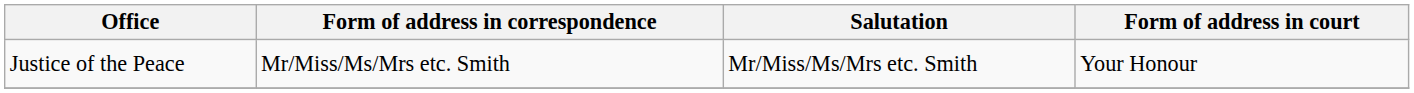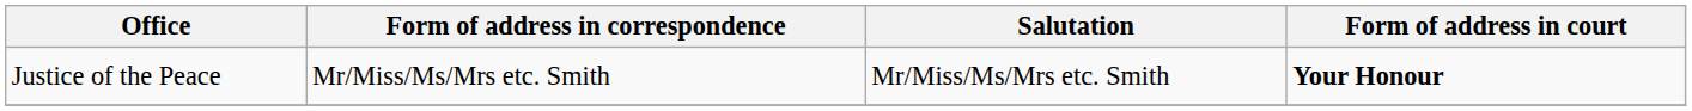Justice of the Peace | Form of address in court: normal -> bold
